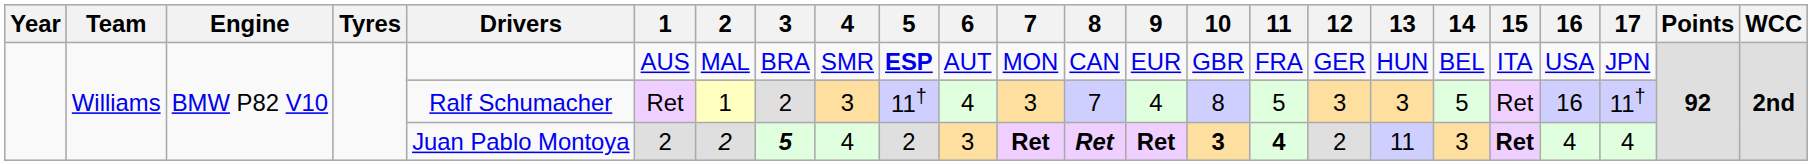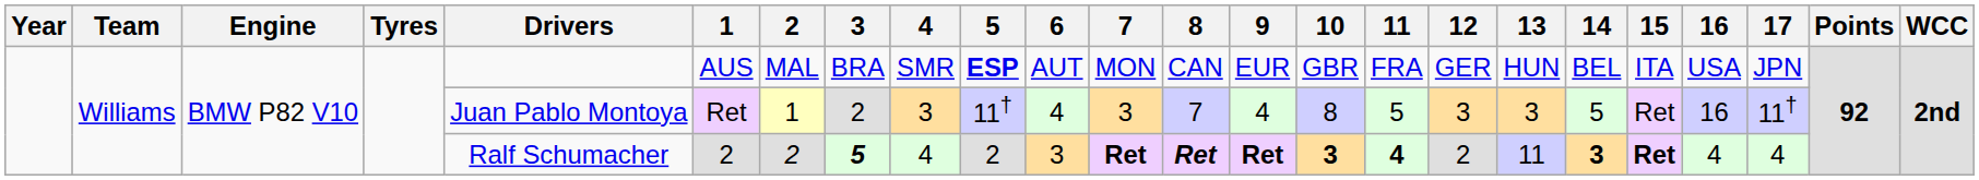row 3 | Drivers: Ralf Schumacher -> Juan Pablo Montoya
row 4 | Drivers: Juan Pablo Montoya -> Ralf Schumacher
row 4 | 14: normal -> bold
